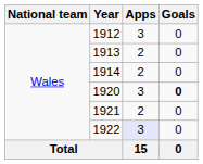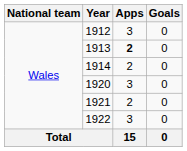1913 | Apps: normal -> bold
1920 | Goals: bold -> normal
1922 | Apps: lavender background -> no background
